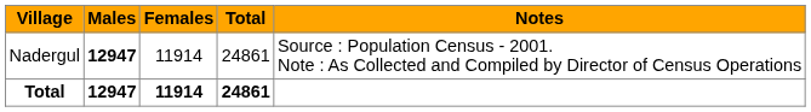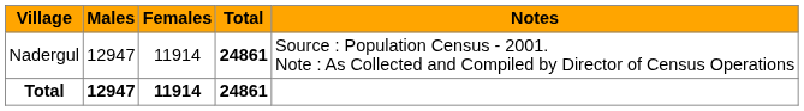Nadergul | Males: bold -> normal
Nadergul | Total: normal -> bold
